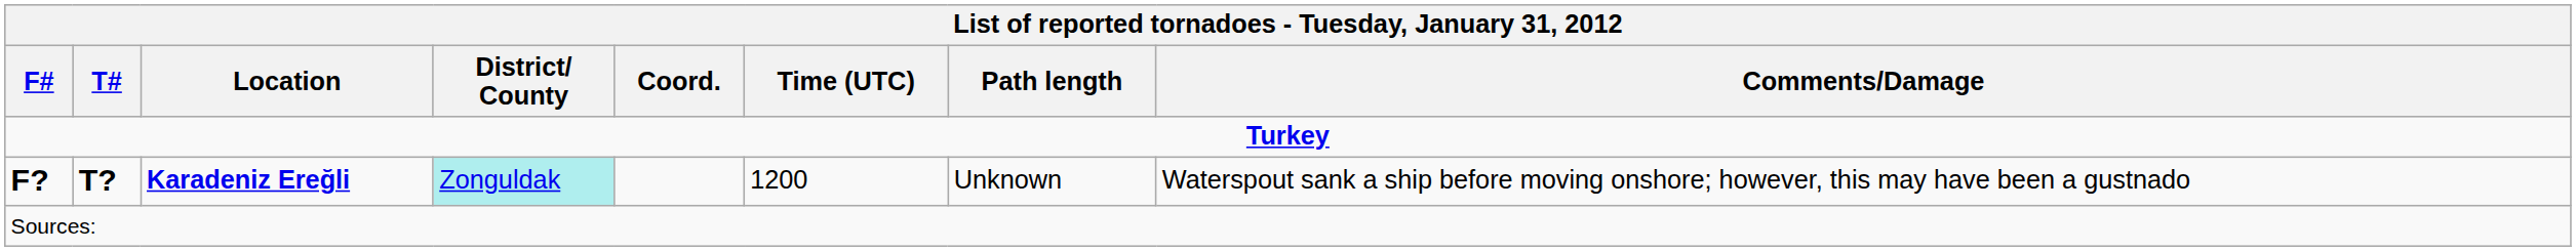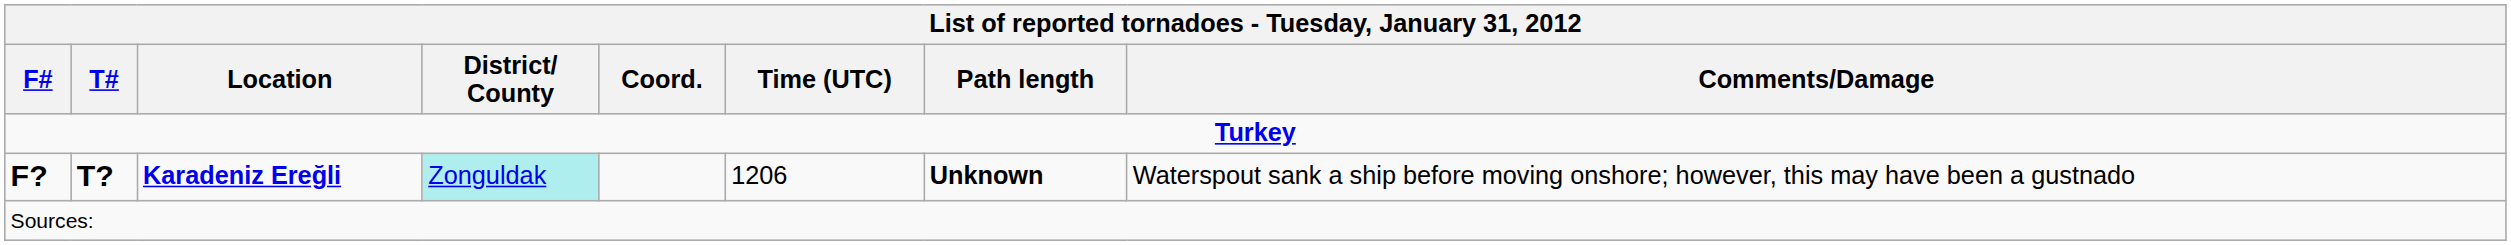F? | Time (UTC): 1200 -> 1206
F? | Path length: normal -> bold
